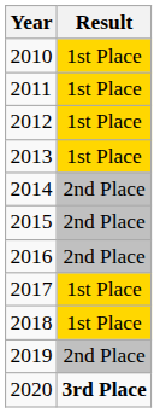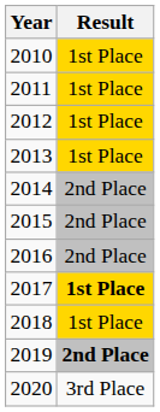2017 | Result: normal -> bold
2019 | Result: normal -> bold
2020 | Result: bold -> normal
